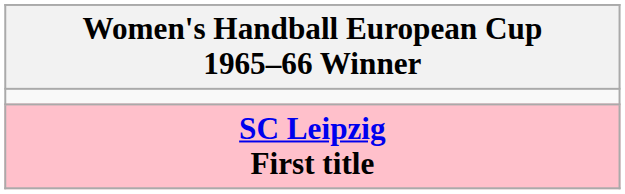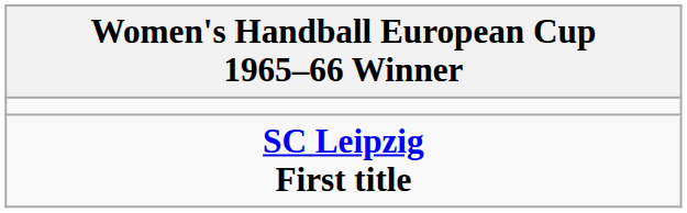row 3 | column 1: pink background -> no background
